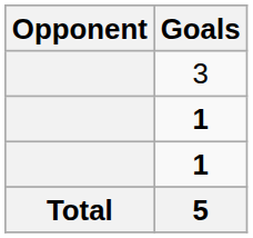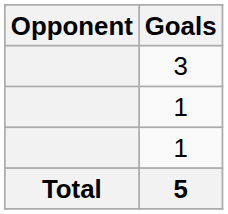row 3 | Goals: bold -> normal
row 4 | Goals: bold -> normal
